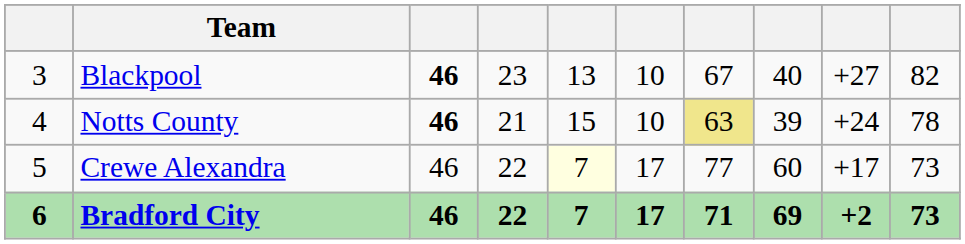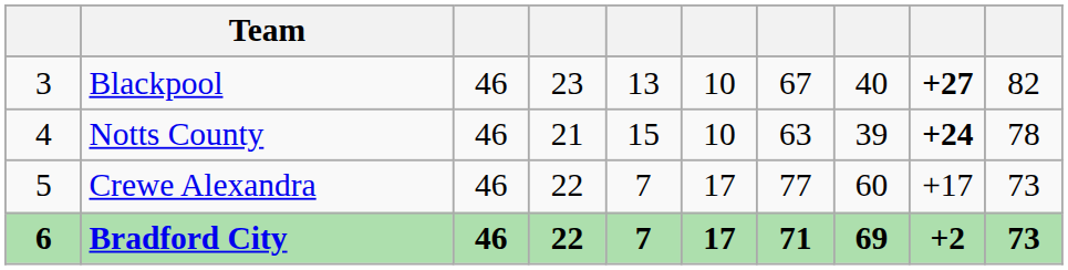Blackpool | column 3: bold -> normal
Blackpool | column 9: normal -> bold
Notts County | column 3: bold -> normal
Notts County | column 7: khaki background -> no background
Notts County | column 9: normal -> bold
Crewe Alexandra | column 5: lightyellow background -> no background
